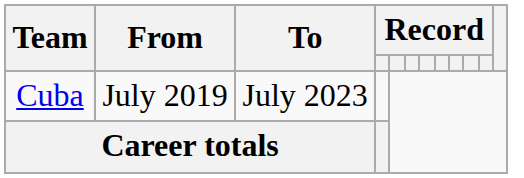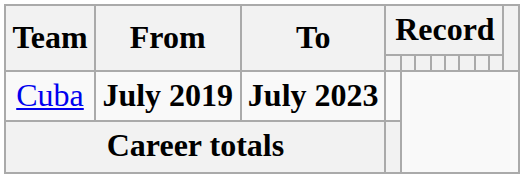Cuba | From: normal -> bold
Cuba | To: normal -> bold
